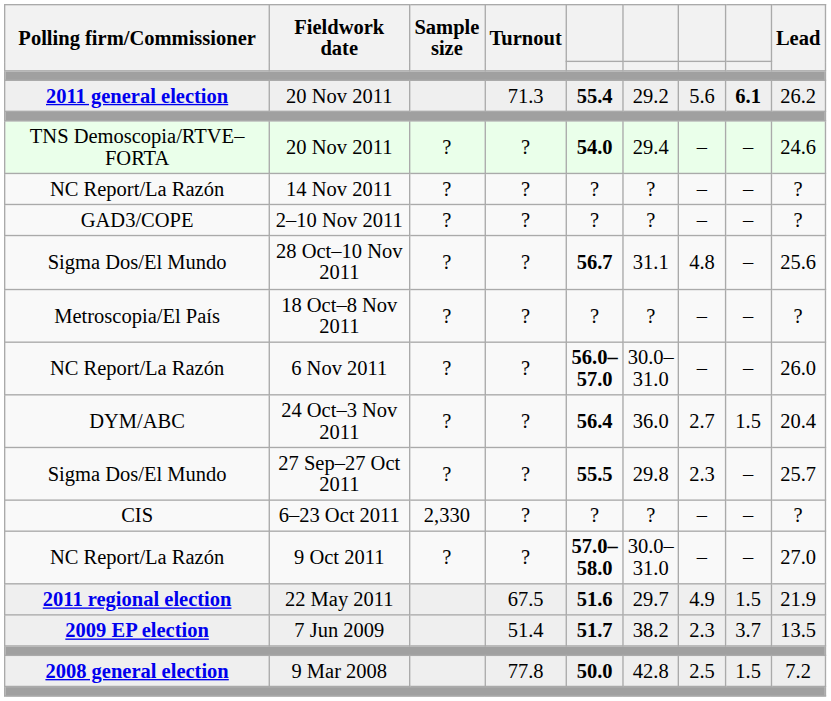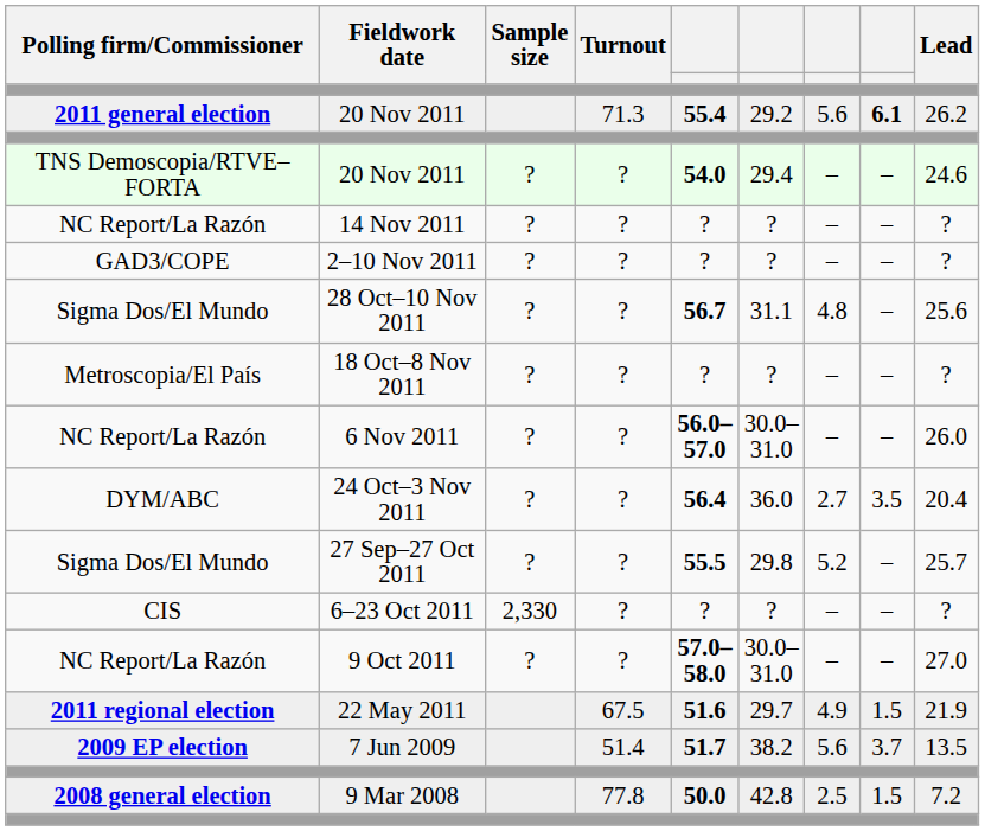24 Oct–3 Nov 2011 | column 8: 1.5 -> 3.5
27 Sep–27 Oct 2011 | column 7: 2.3 -> 5.2
7 Jun 2009 | column 7: 2.3 -> 5.6
